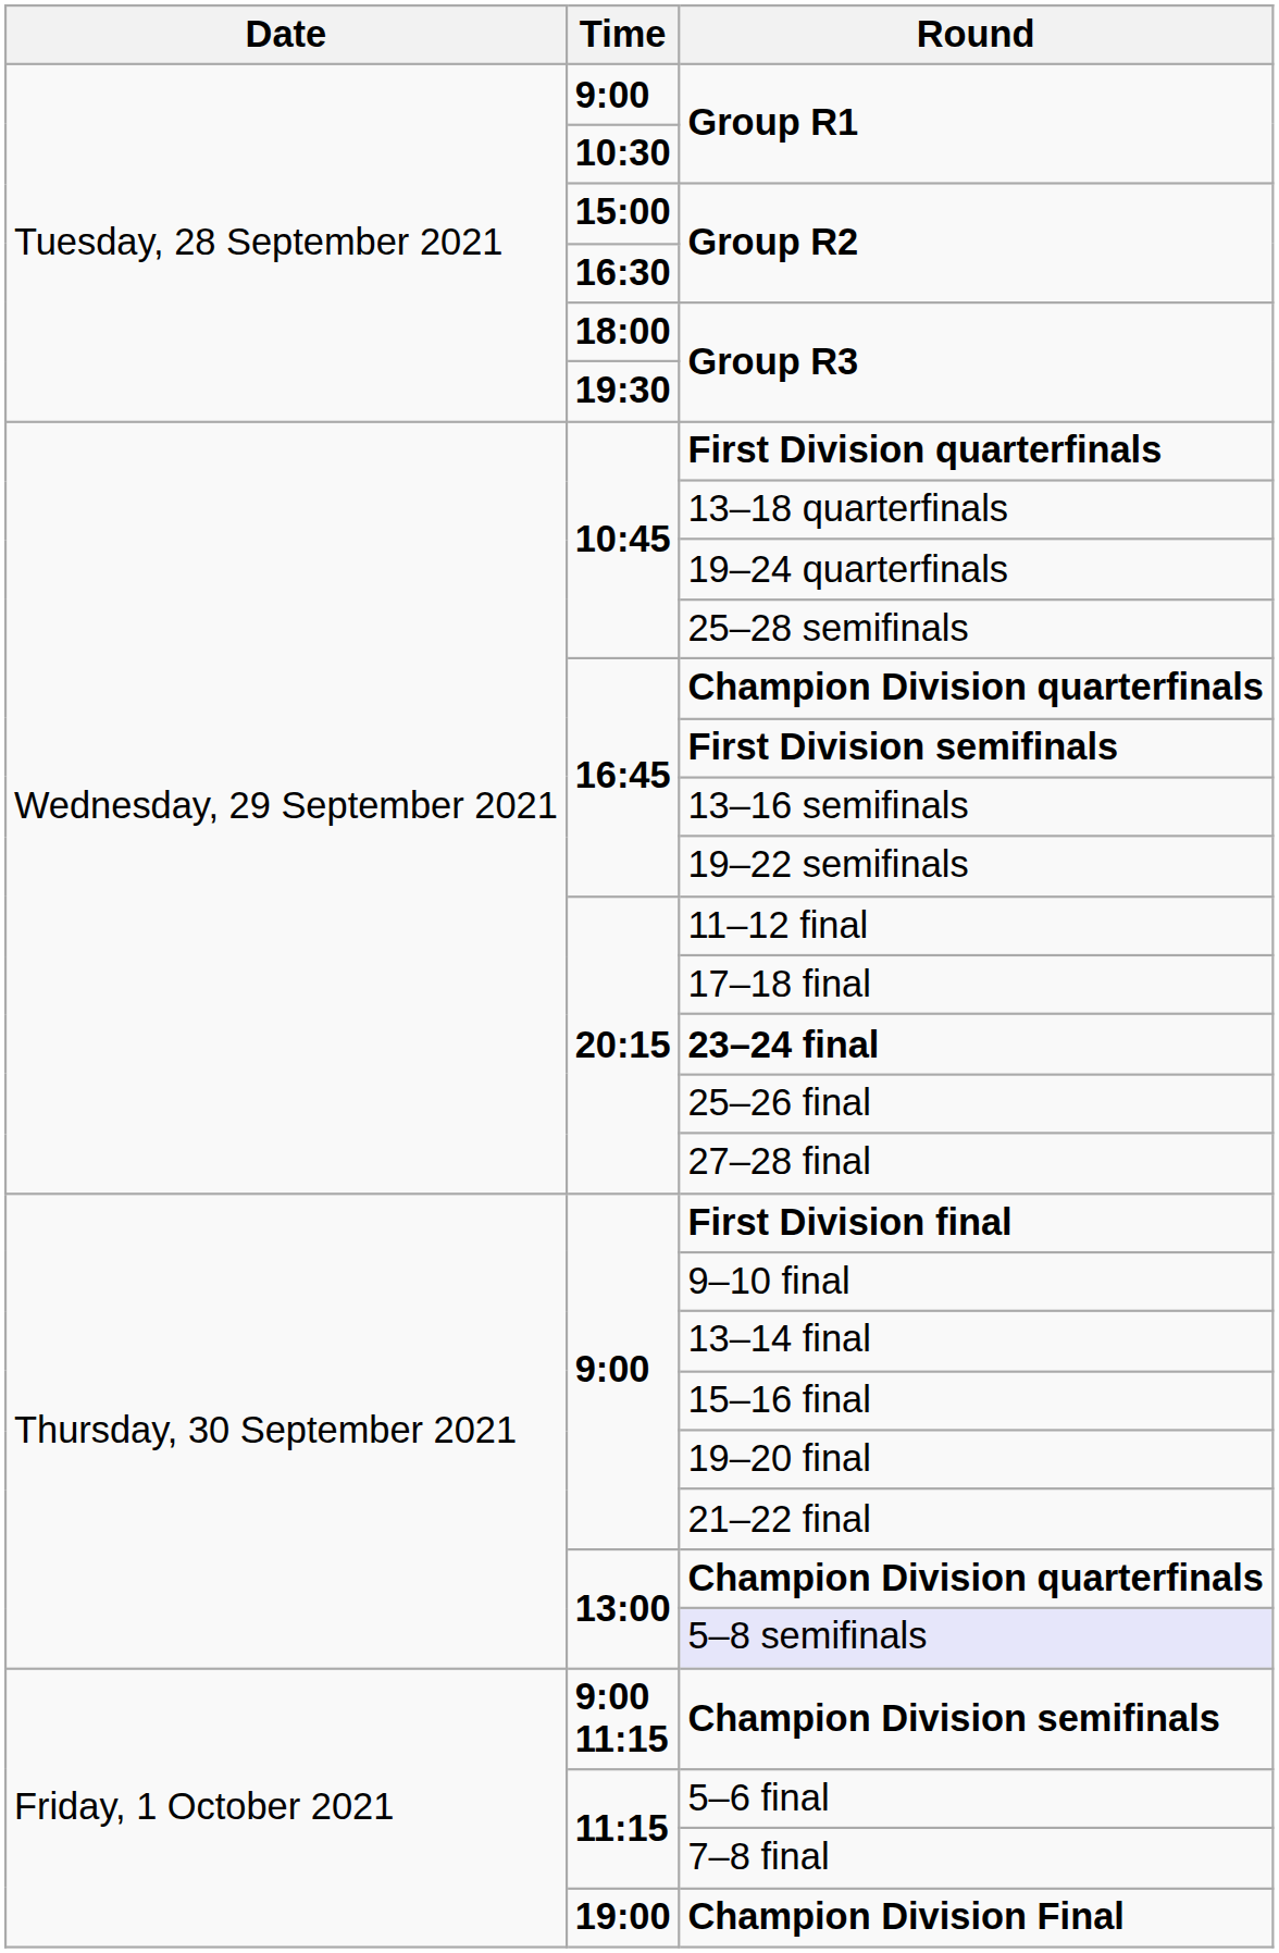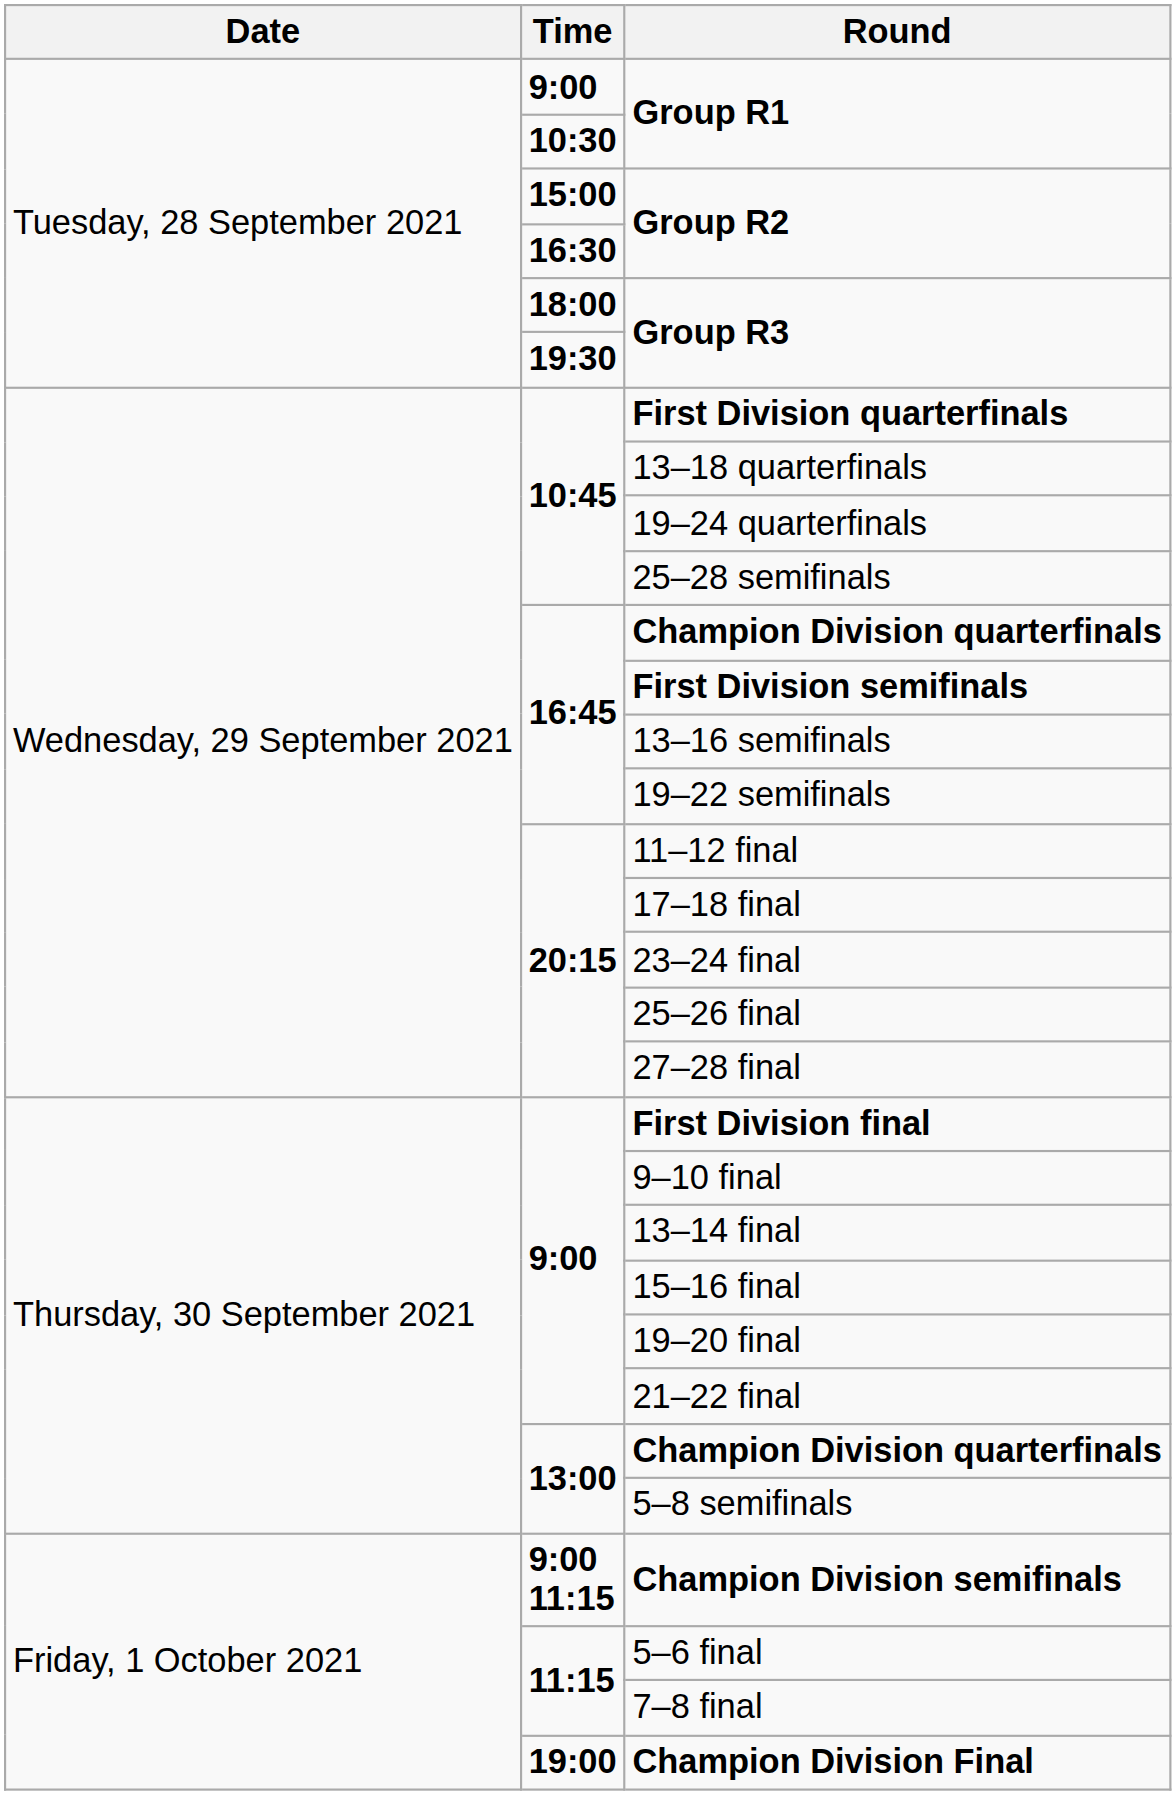23–24 final | Round: bold -> normal
5–8 semifinals | Round: lavender background -> no background
